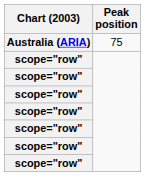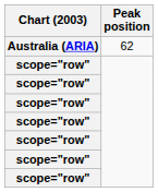Australia (ARIA) | Peak position: 75 -> 62
